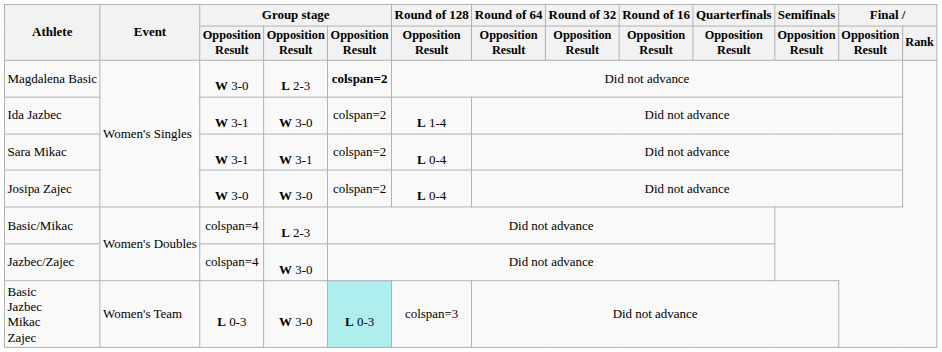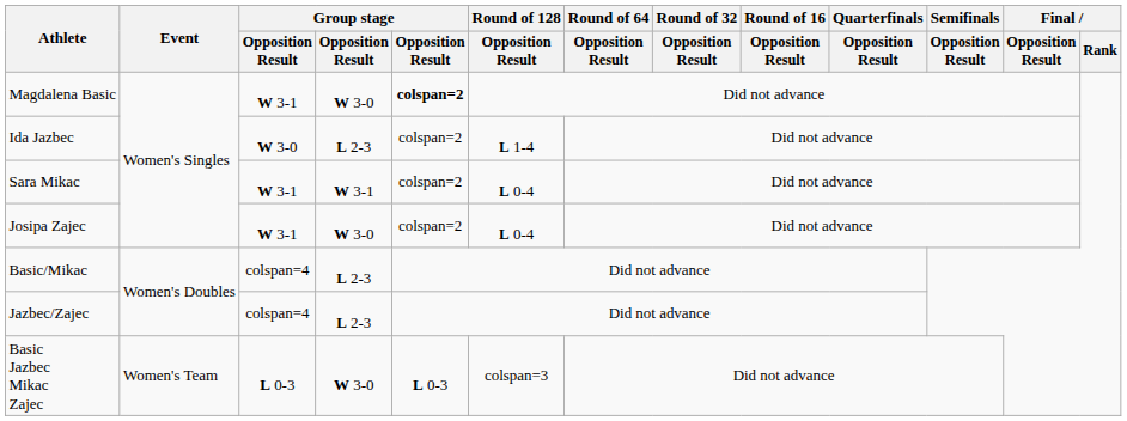Magdalena Basic | column 3: W 3-0 -> W 3-1
Magdalena Basic | column 4: L 2-3 -> W 3-0
Ida Jazbec | column 3: W 3-1 -> W 3-0
Ida Jazbec | column 4: W 3-0 -> L 2-3
Josipa Zajec | column 3: W 3-0 -> W 3-1
Jazbec/Zajec | column 4: W 3-0 -> L 2-3
Basic Jazbec Mikac Zajec | column 5: paleturquoise background -> no background
